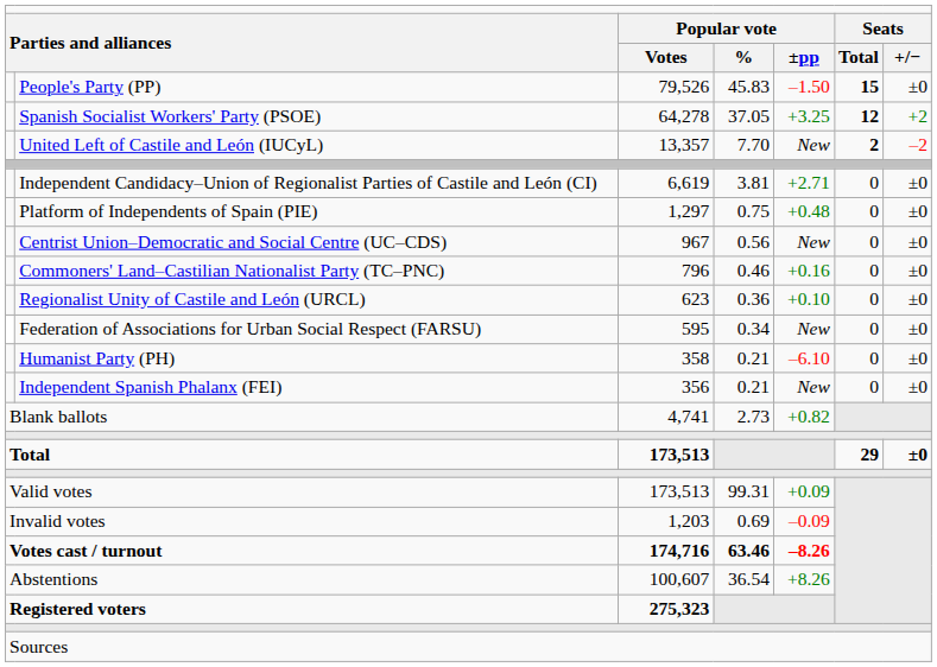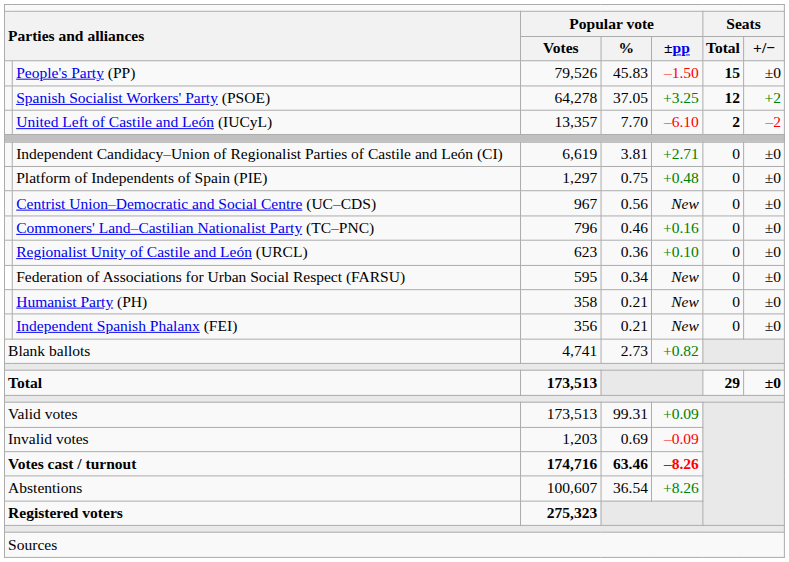United Left of Castile and León (IUCyL) | column 5: New -> –6.10
Humanist Party (PH) | column 5: –6.10 -> New
